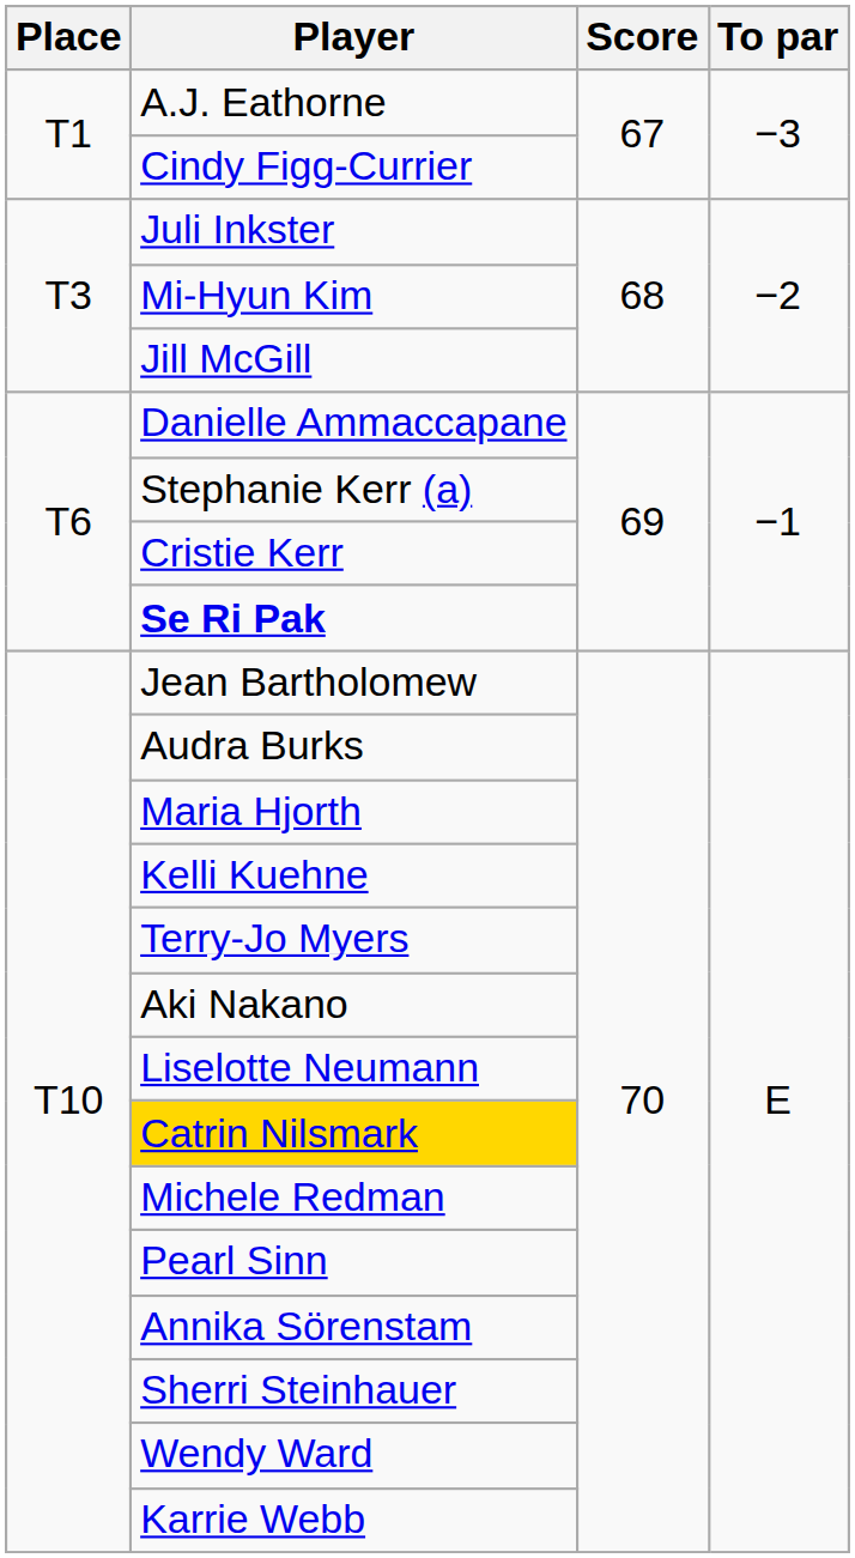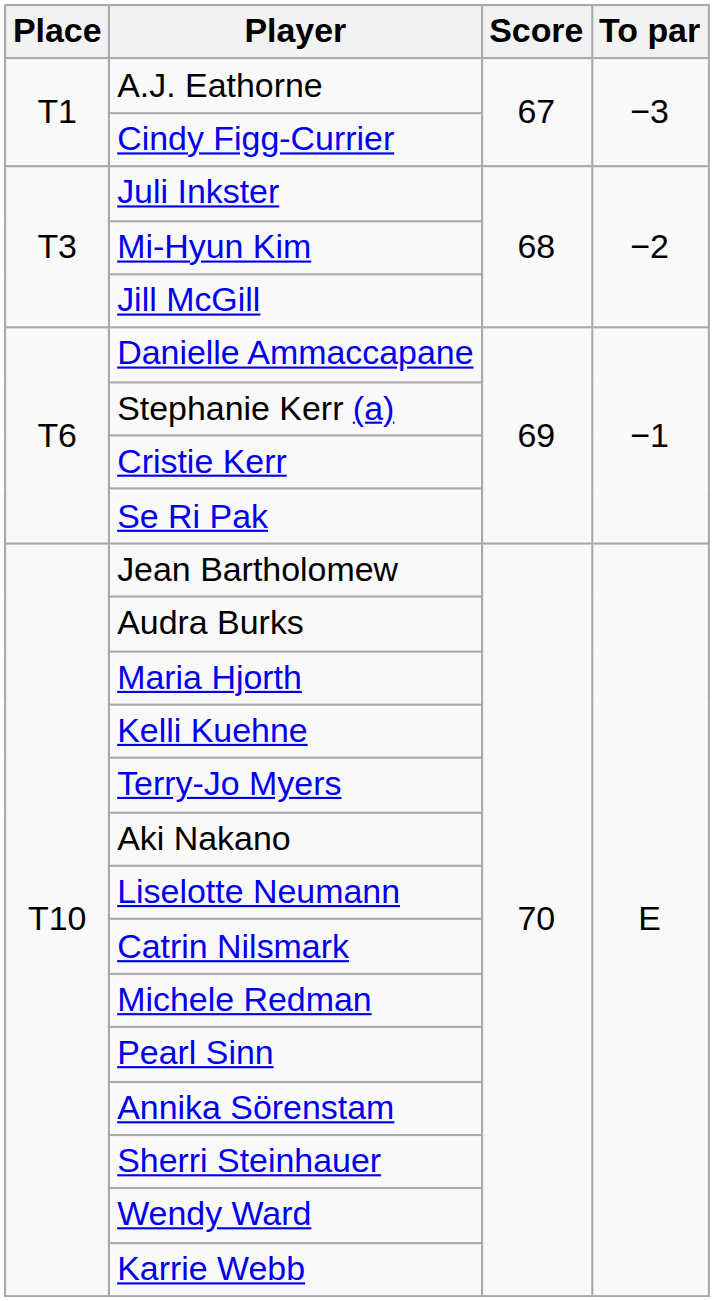Se Ri Pak | Player: bold -> normal
Catrin Nilsmark | Player: gold background -> no background
